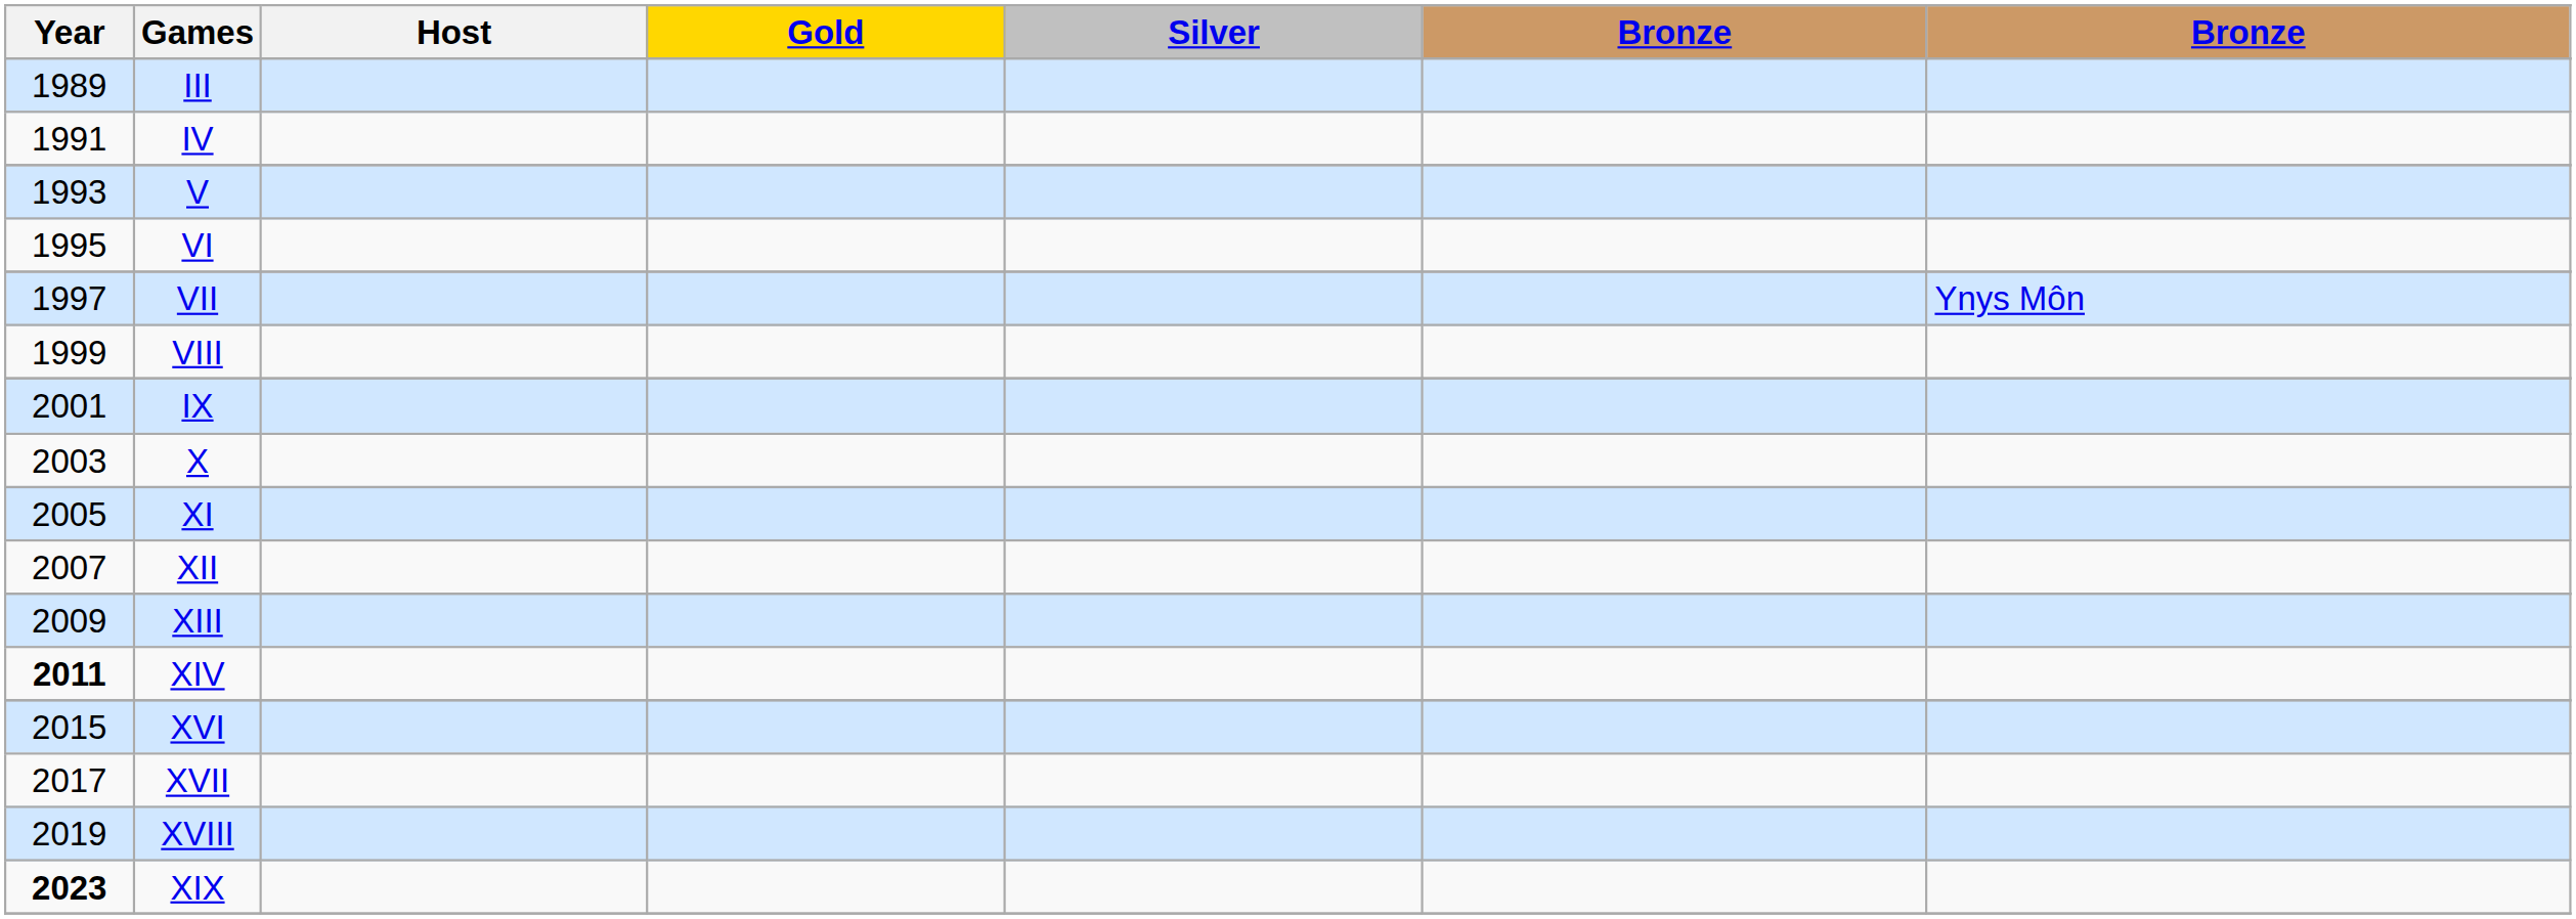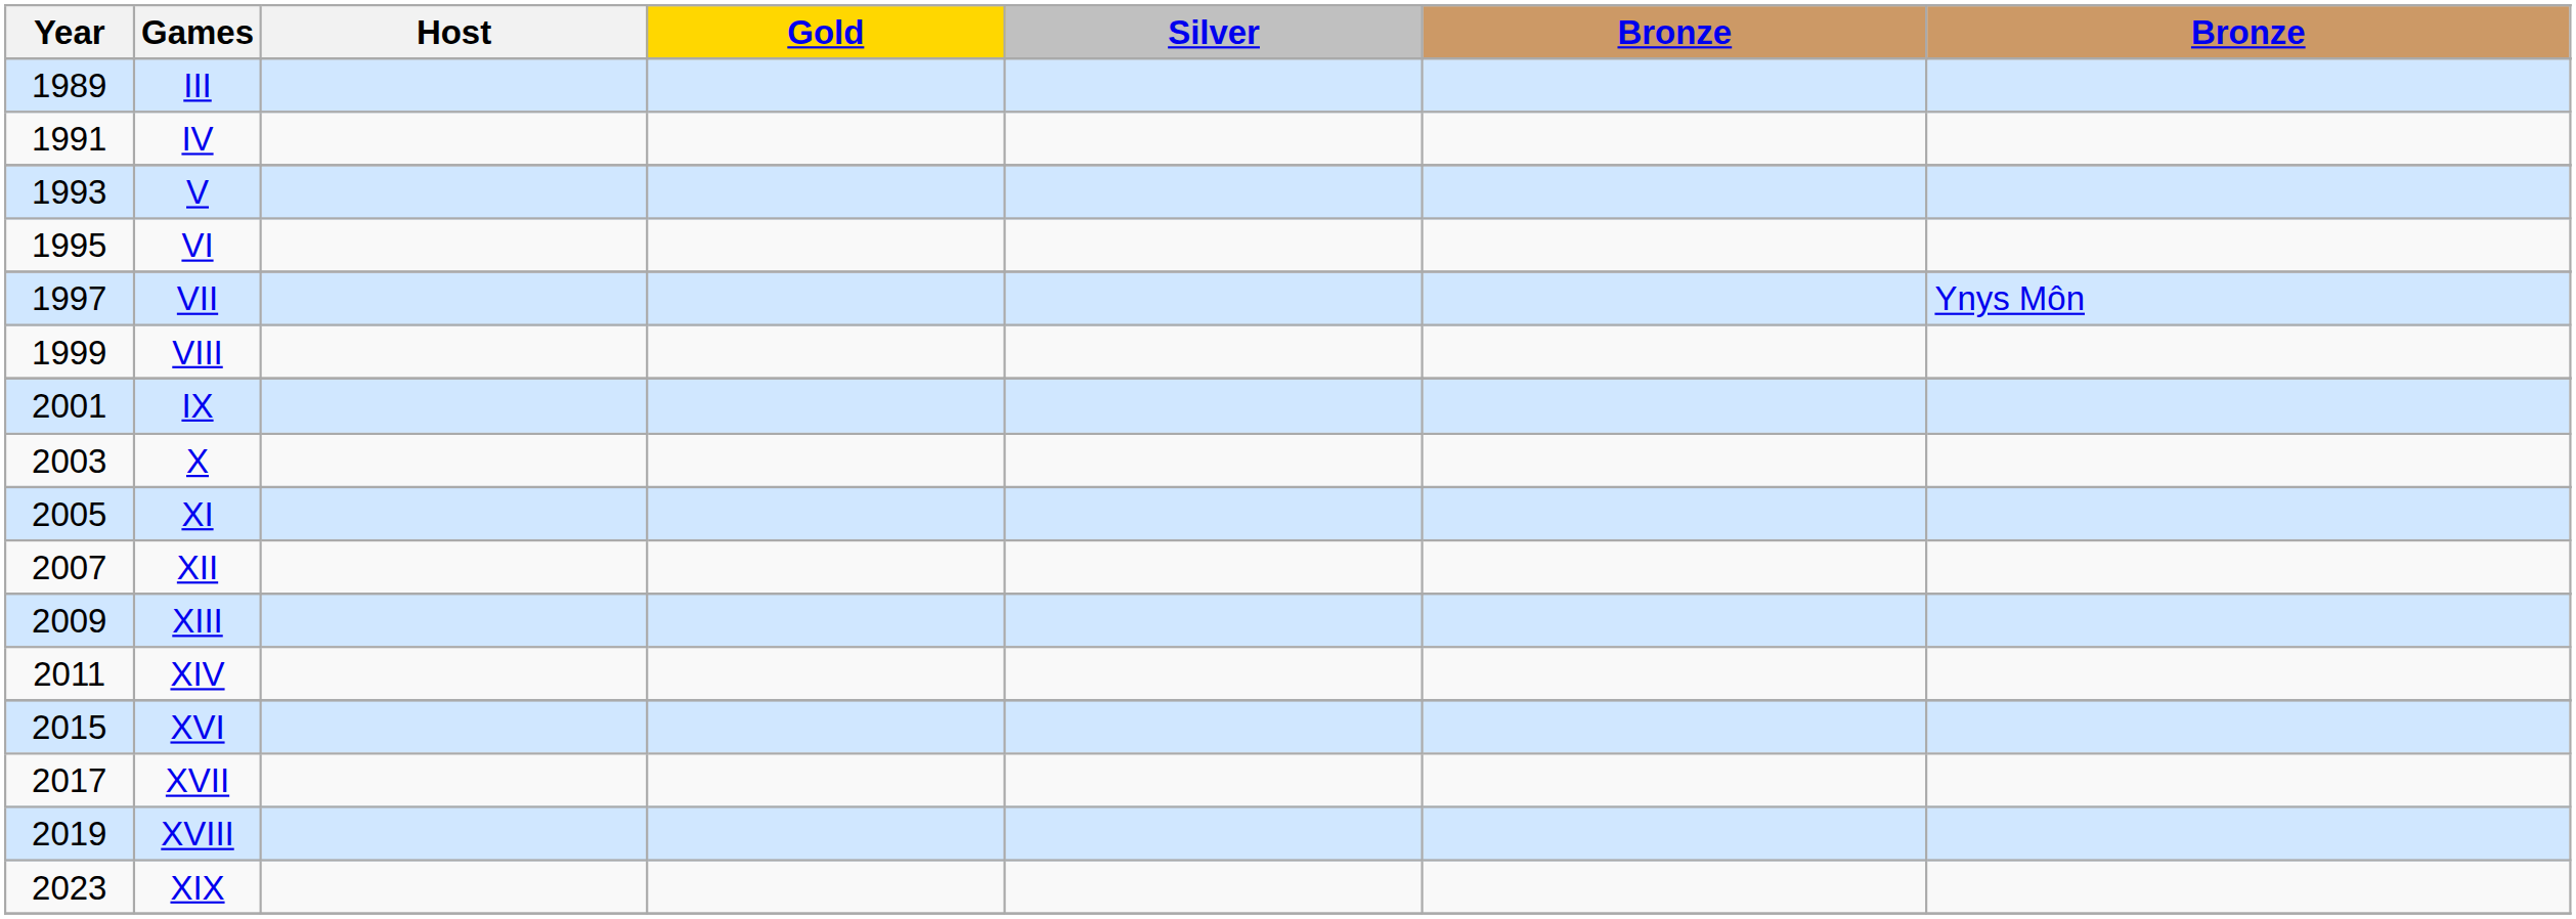XIV | Year: bold -> normal
XIX | Year: bold -> normal
